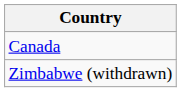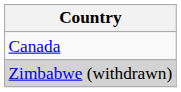row 3 | column 1: no background -> lightgrey background
